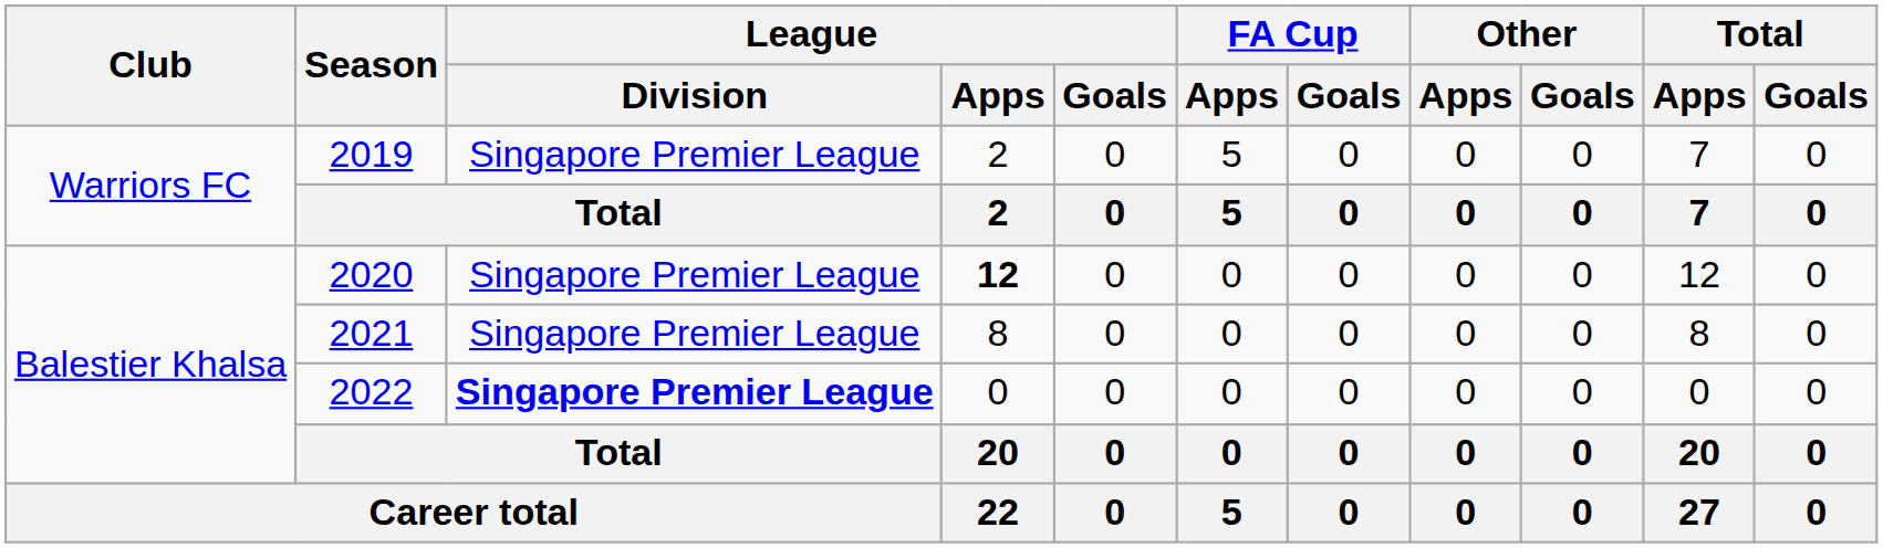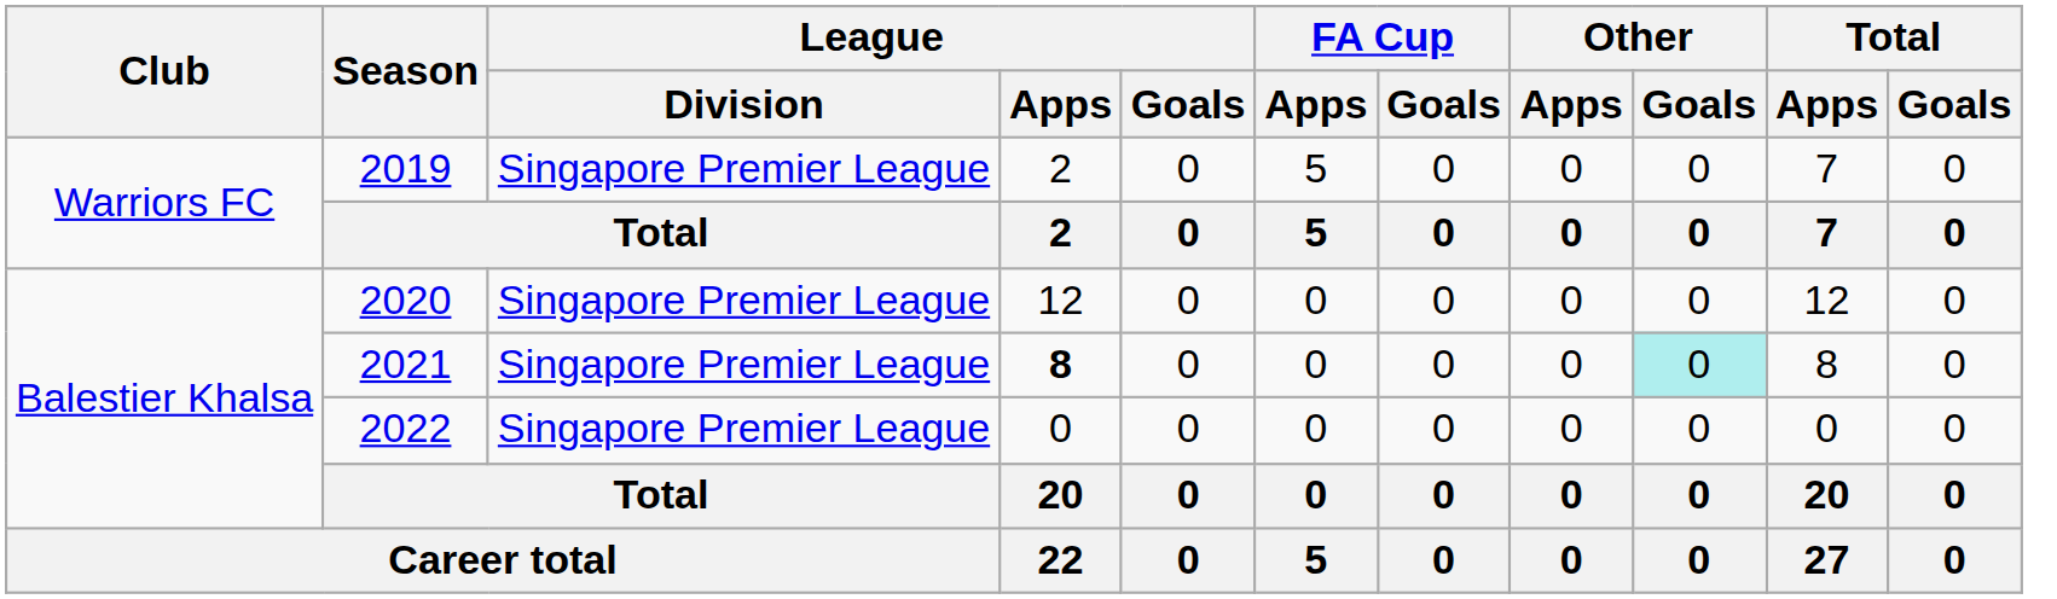2020 | League / Apps: bold -> normal
2021 | League / Apps: normal -> bold
2021 | Other / Goals: no background -> paleturquoise background
2022 | League / Division: bold -> normal
